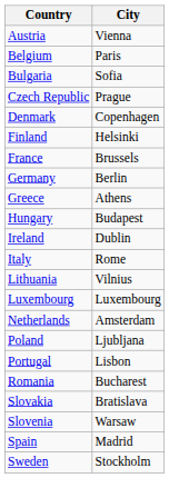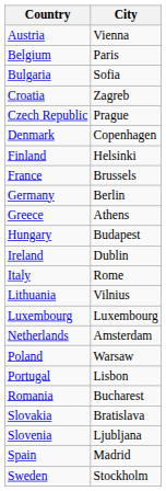+ row: Croatia | Zagreb
Poland | City: Ljubljana -> Warsaw
Slovenia | City: Warsaw -> Ljubljana
